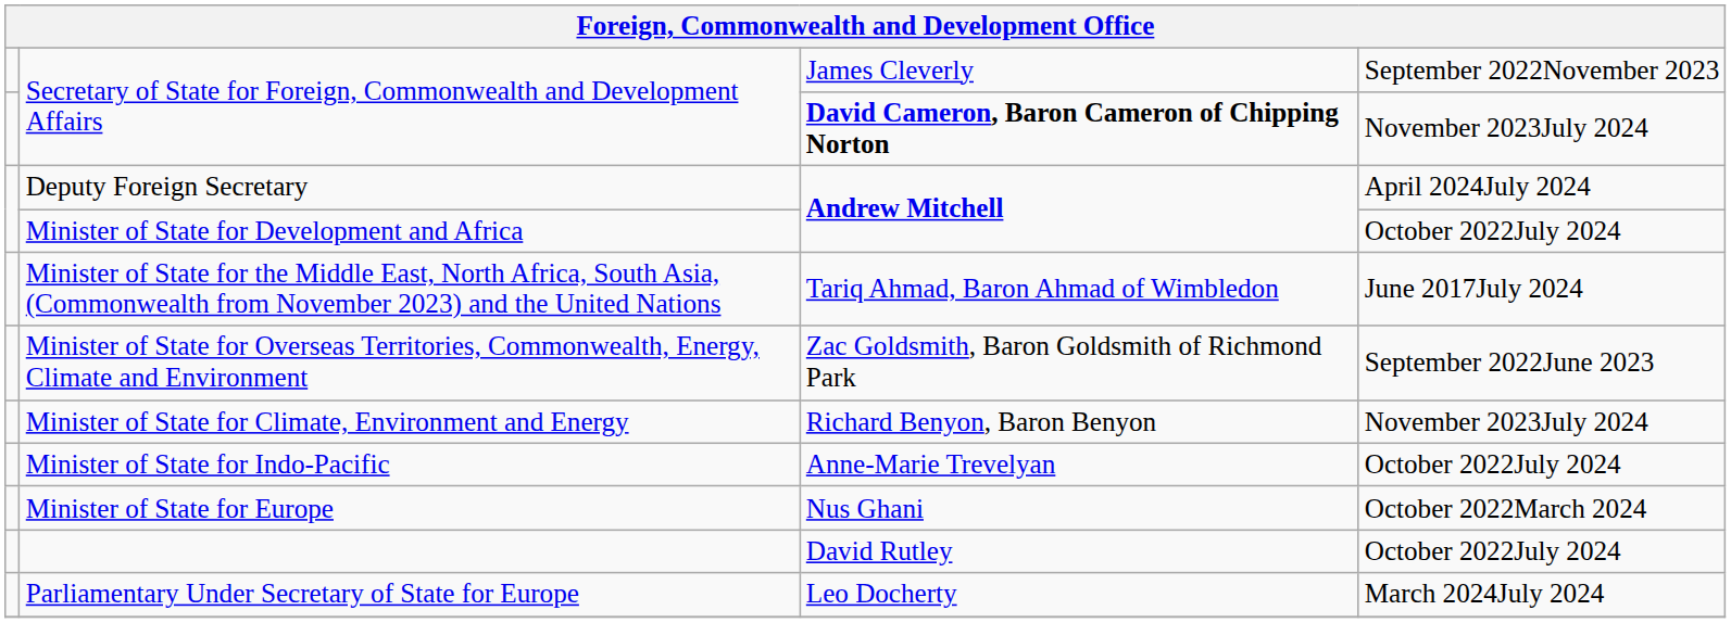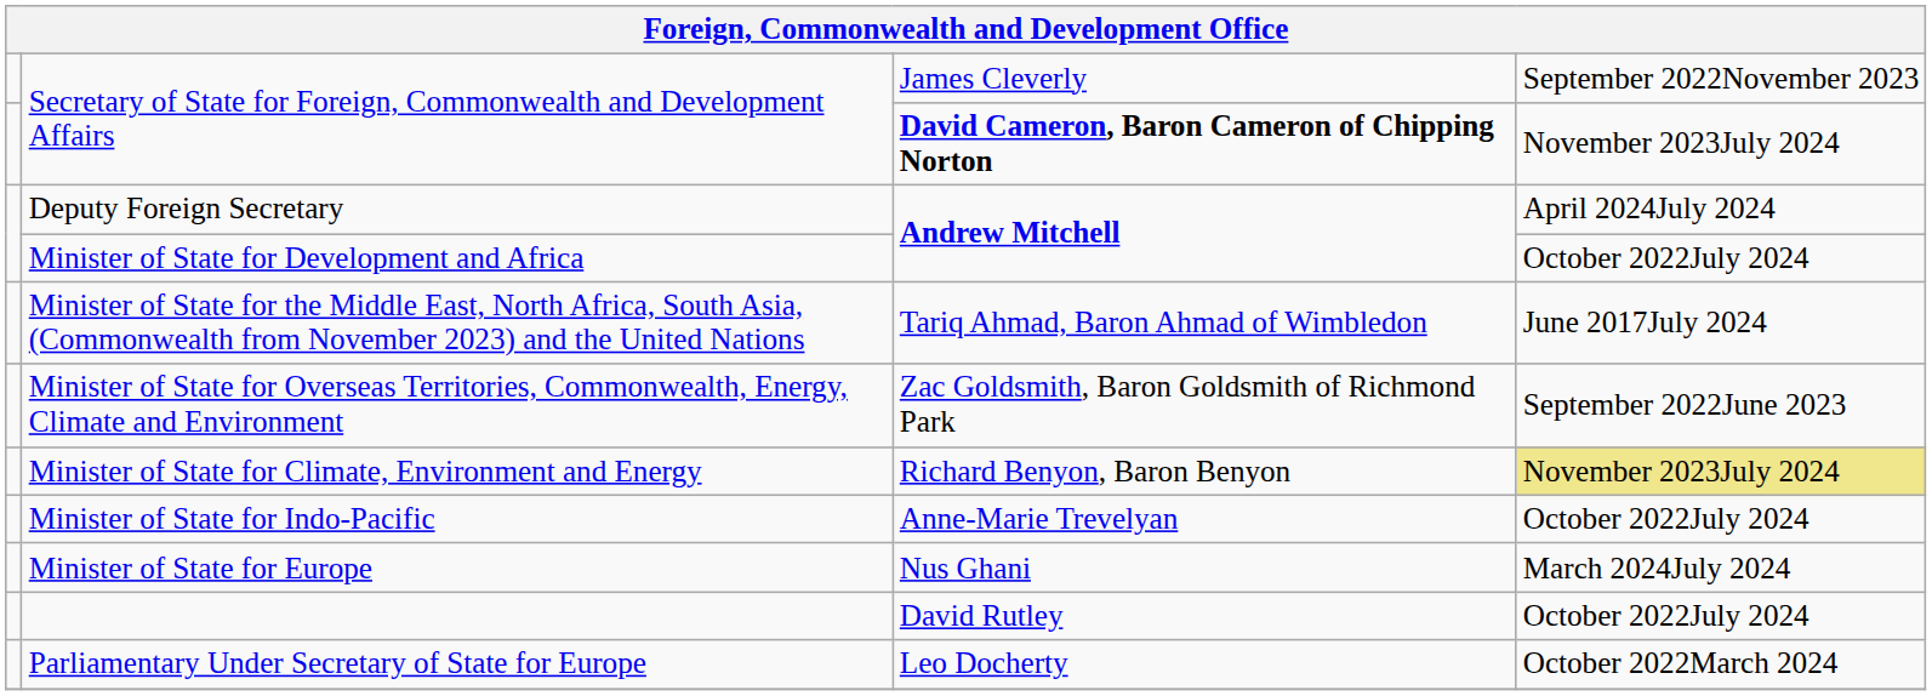Minister of State for Climate, Environment and Energy | column 4: no background -> khaki background
Minister of State for Europe | column 4: October 2022March 2024 -> March 2024July 2024
Parliamentary Under Secretary of State for Europe | column 4: March 2024July 2024 -> October 2022March 2024
